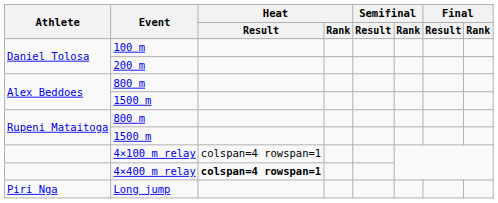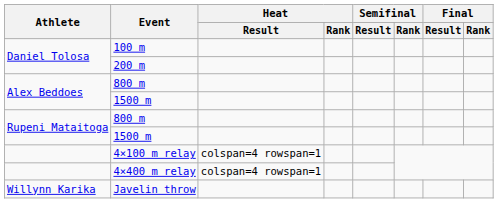4×400 m relay | Heat / Result: bold -> normal
- row: Piri Nga | Long jump
+ row: Willynn Karika | Javelin throw
